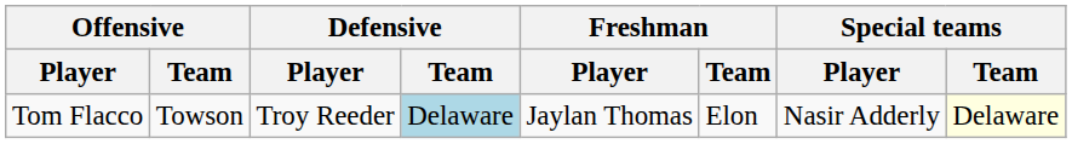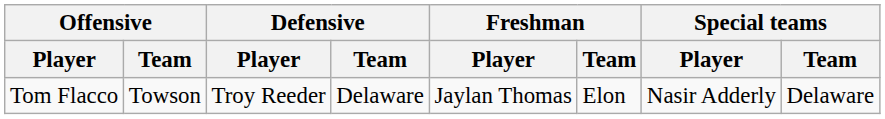Tom Flacco | Defensive / Team: lightblue background -> no background
Tom Flacco | Special teams / Team: lightyellow background -> no background
